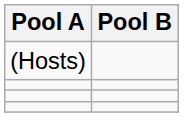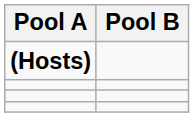row 2 | Pool A: normal -> bold
